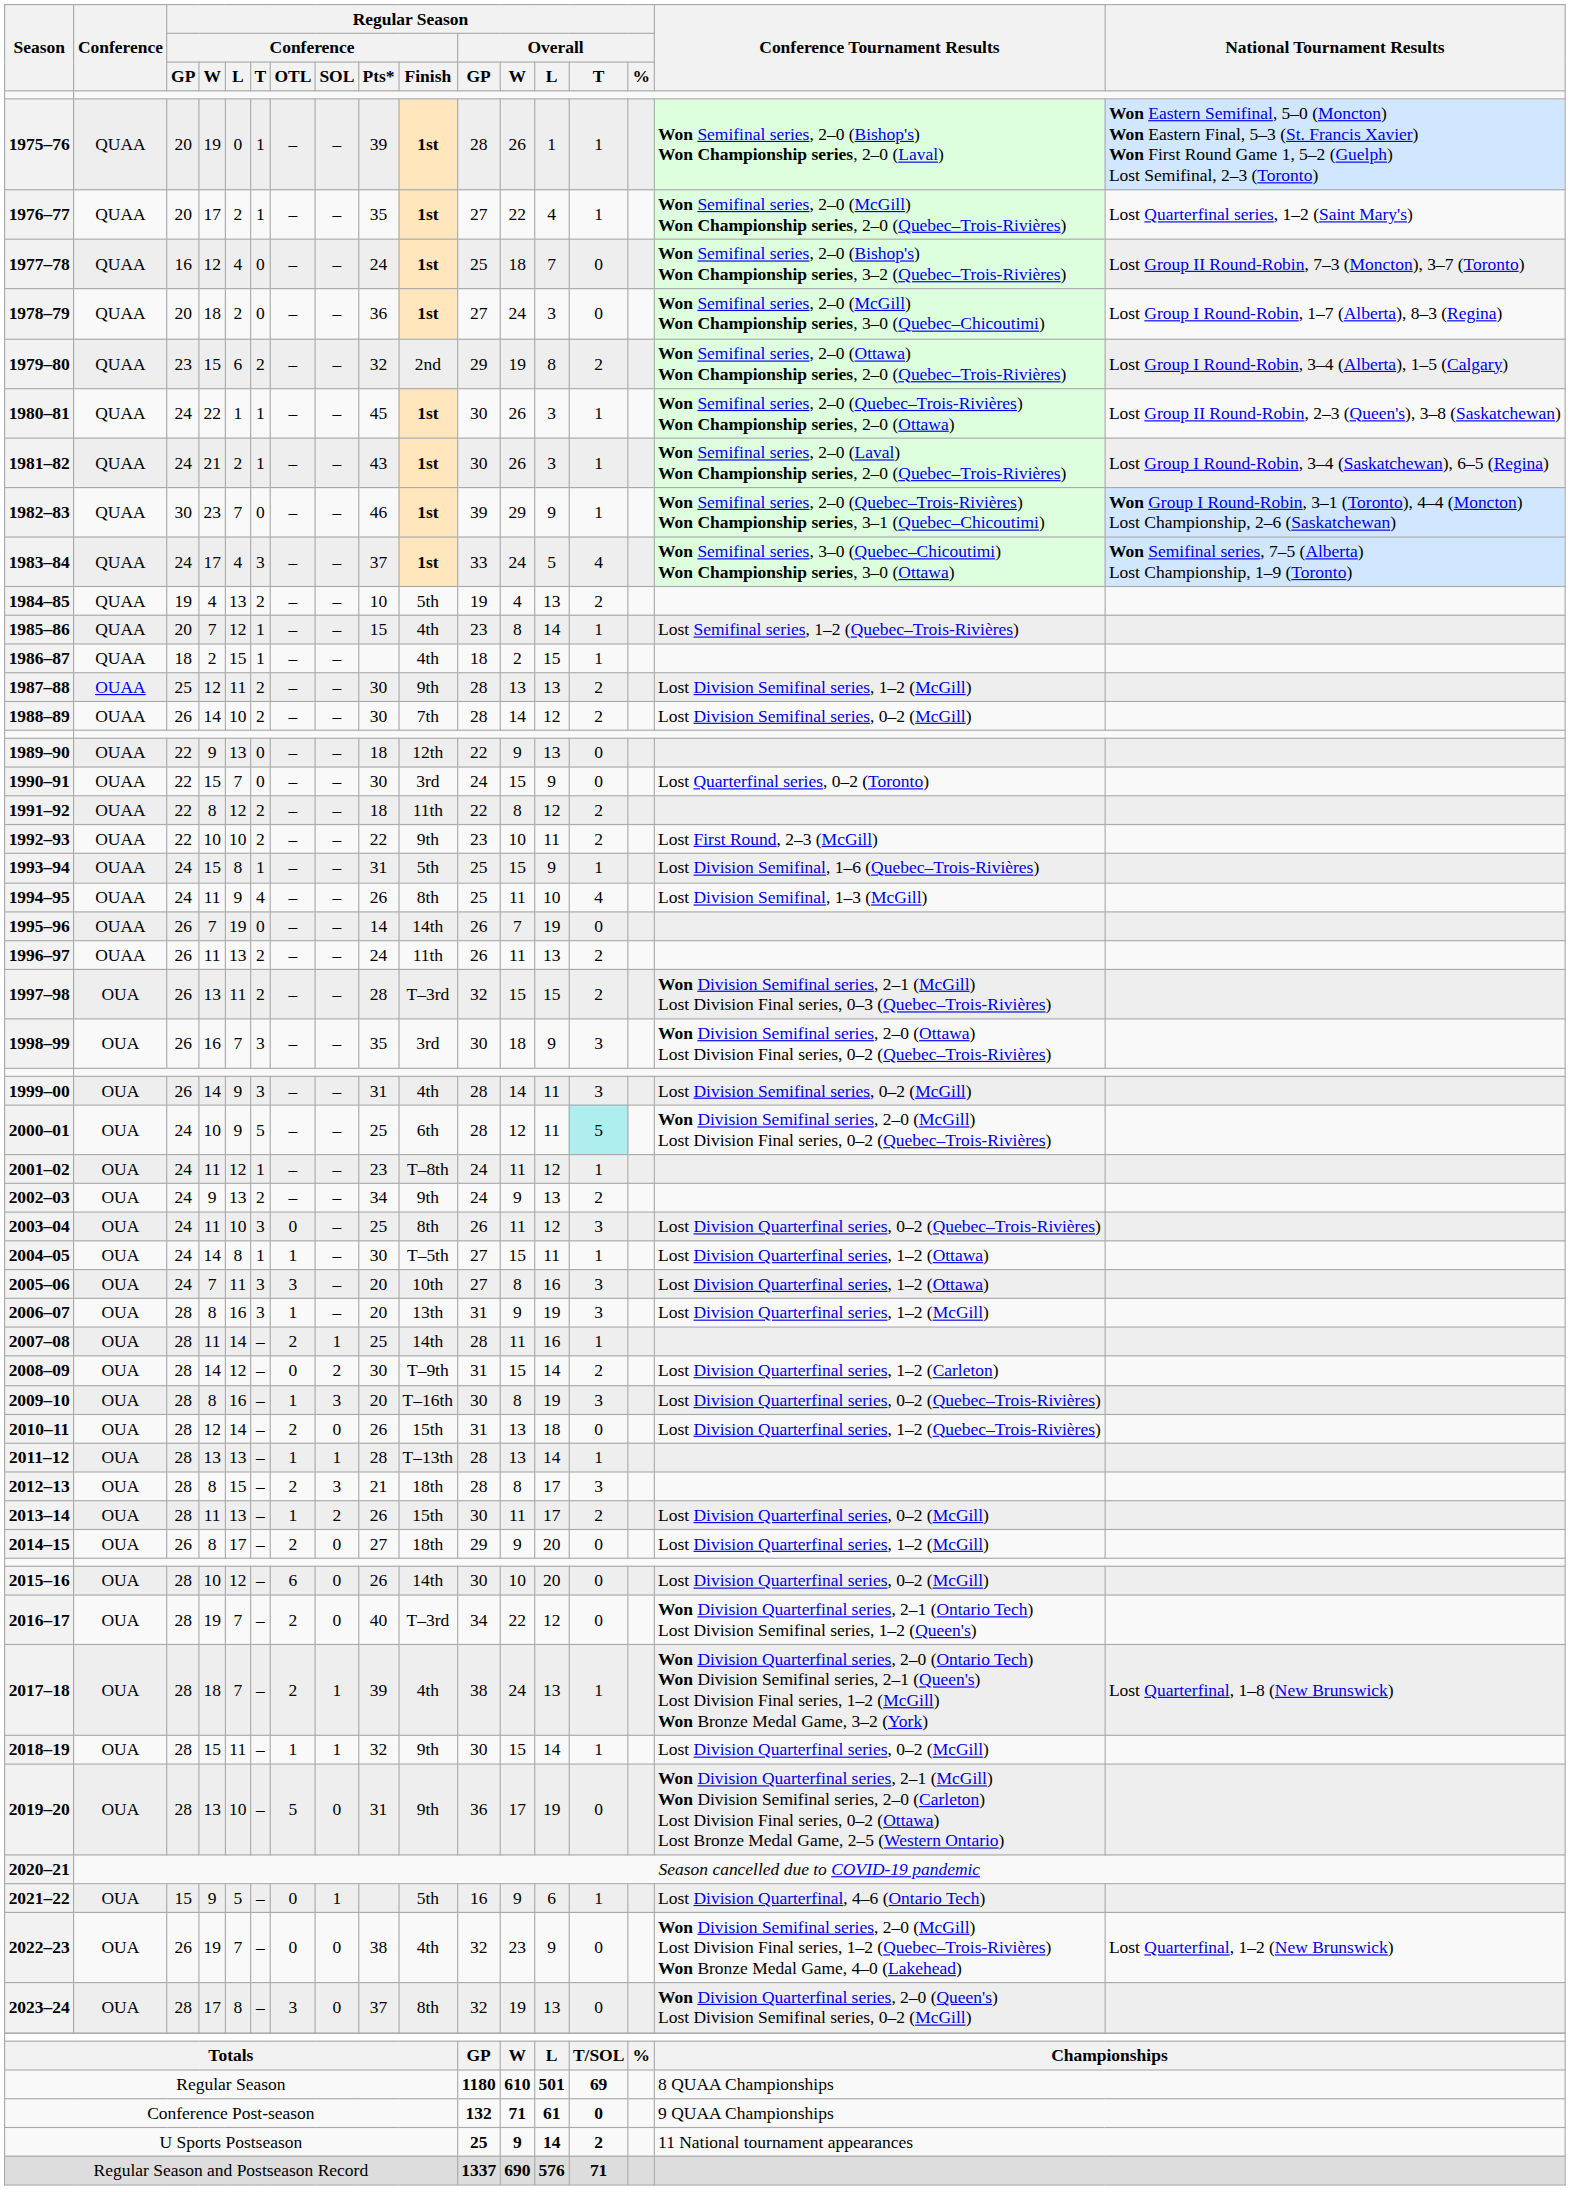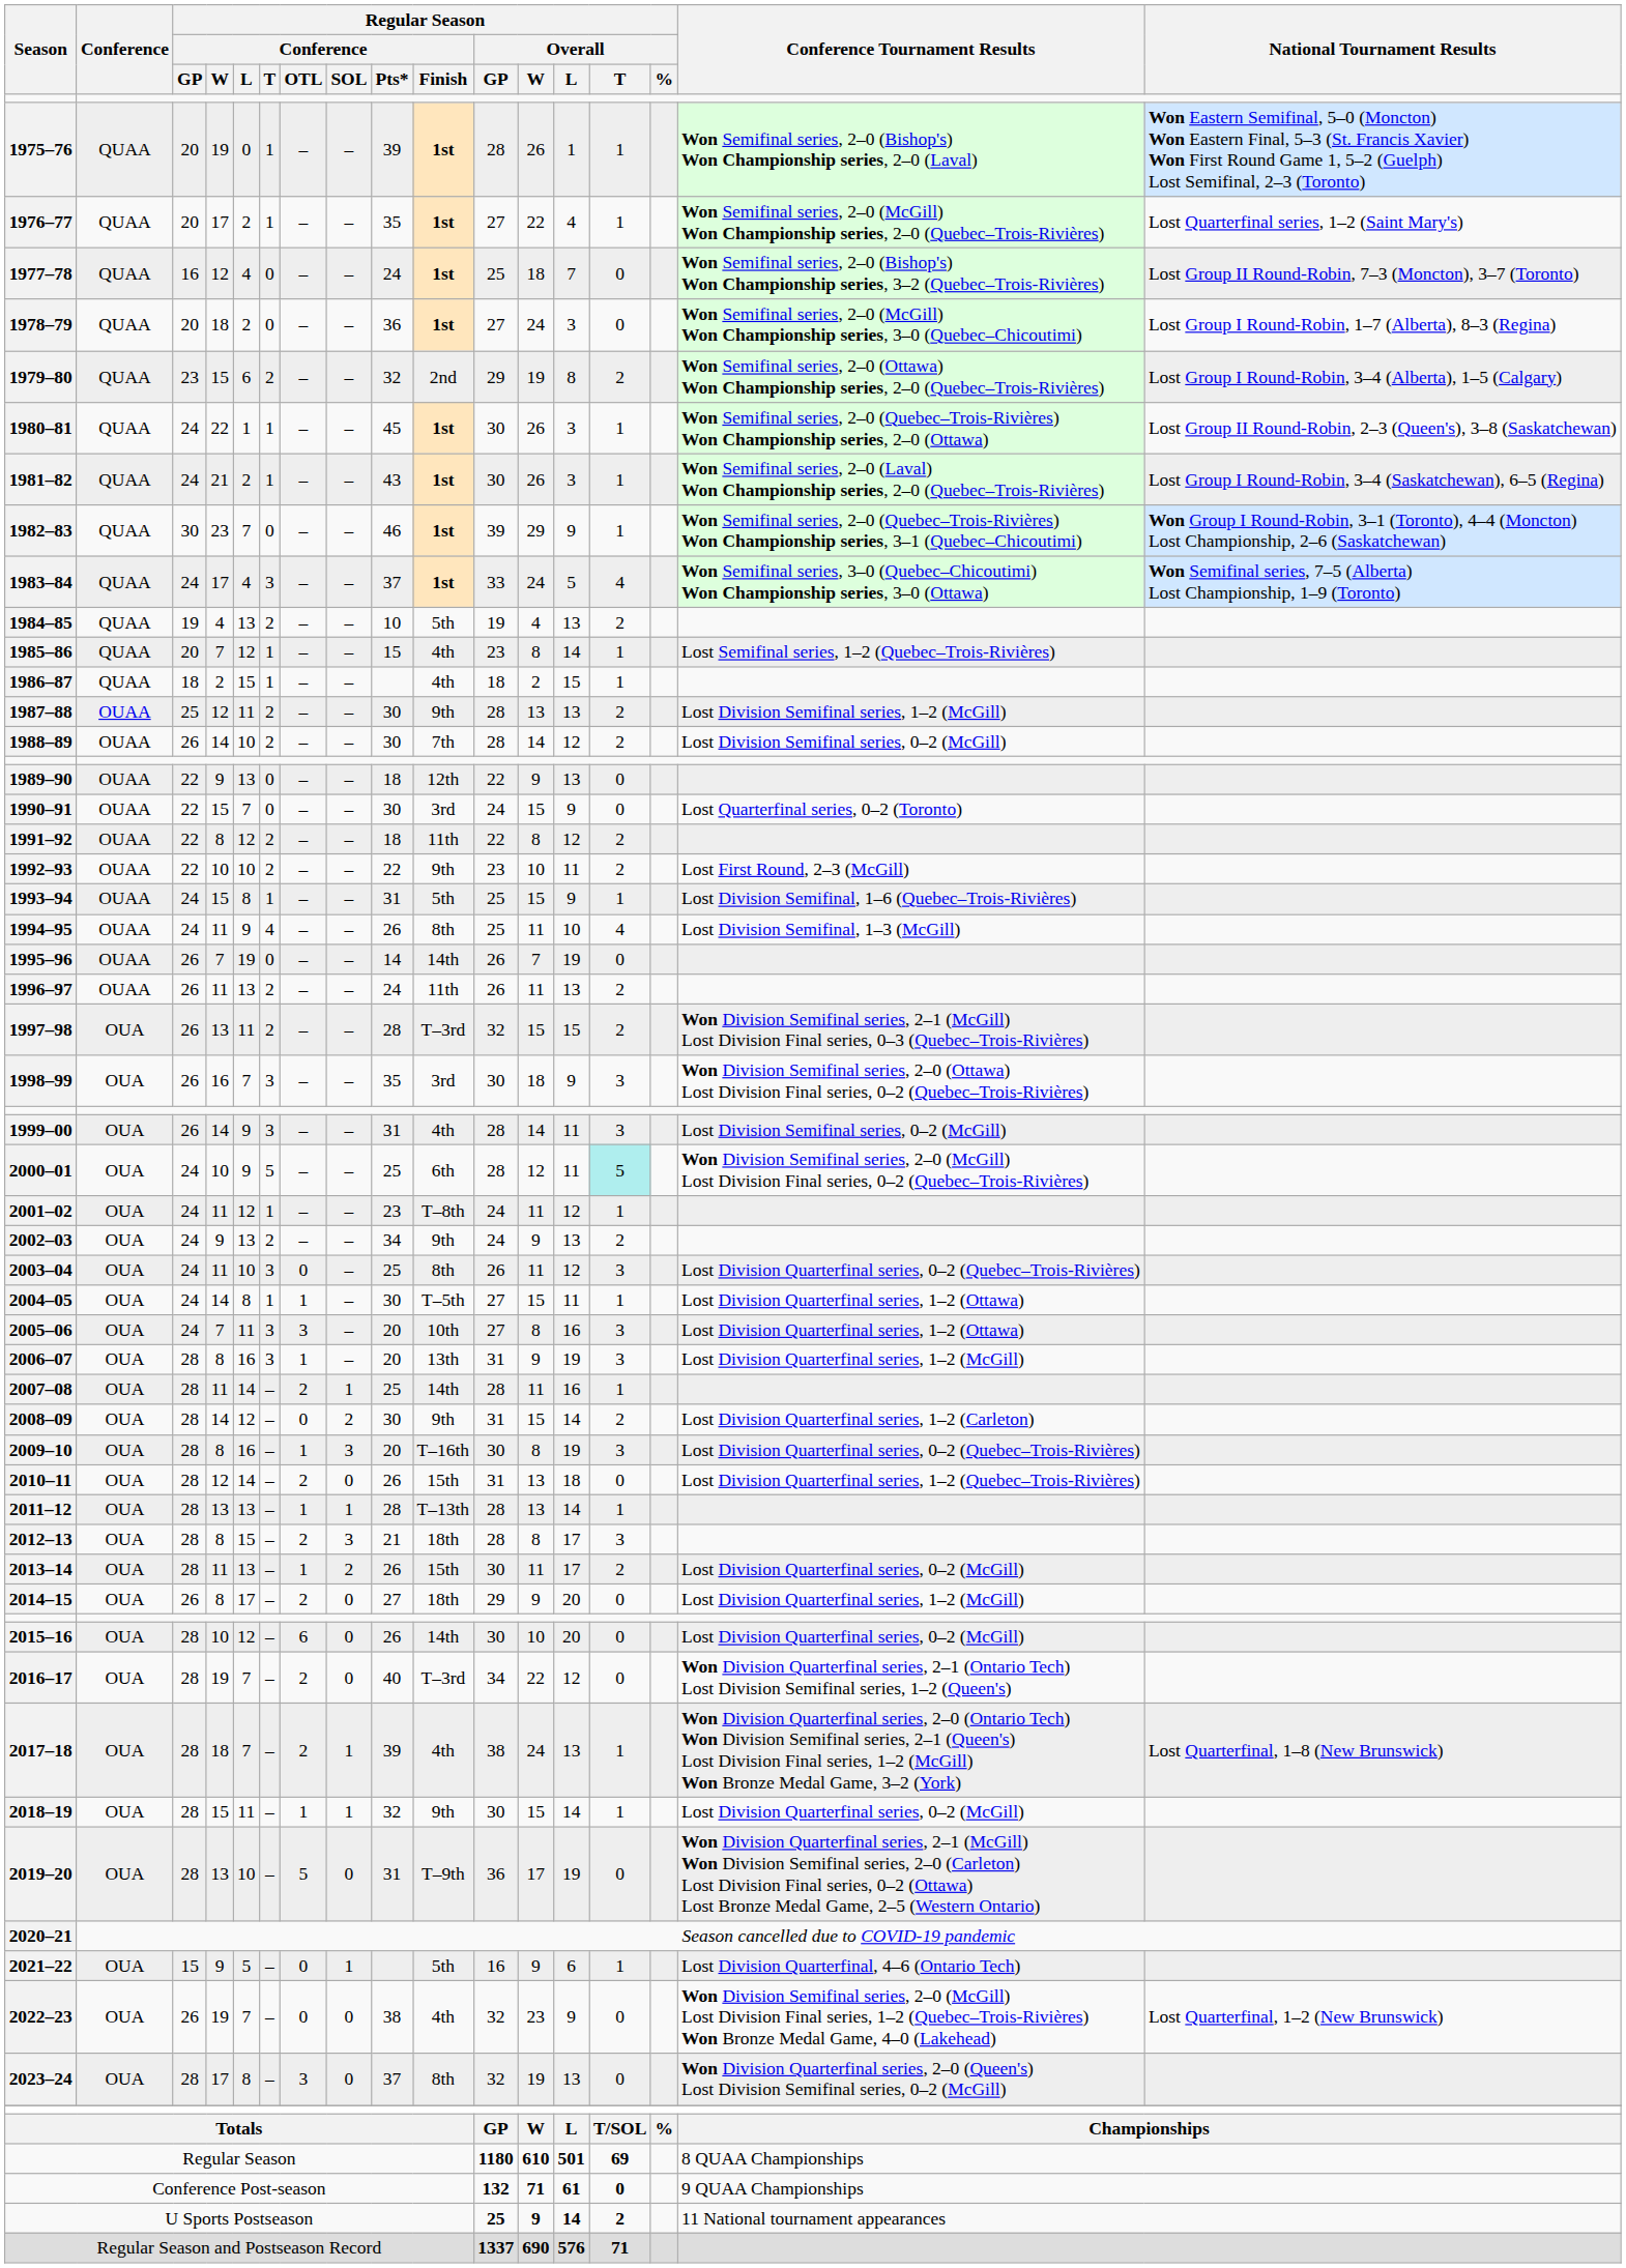2008–09 | Regular Season / Conference / Finish: T–9th -> 9th
2019–20 | Regular Season / Conference / Finish: 9th -> T–9th
